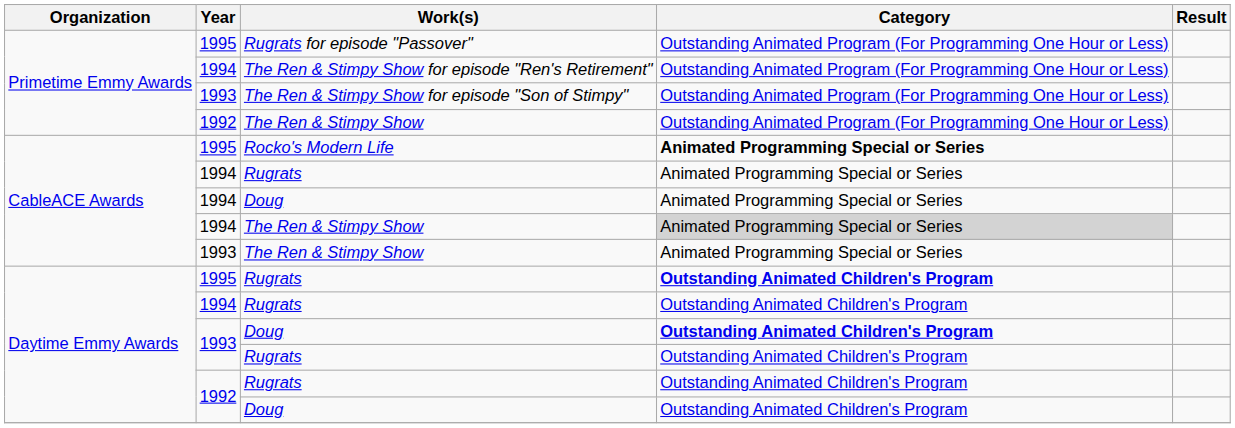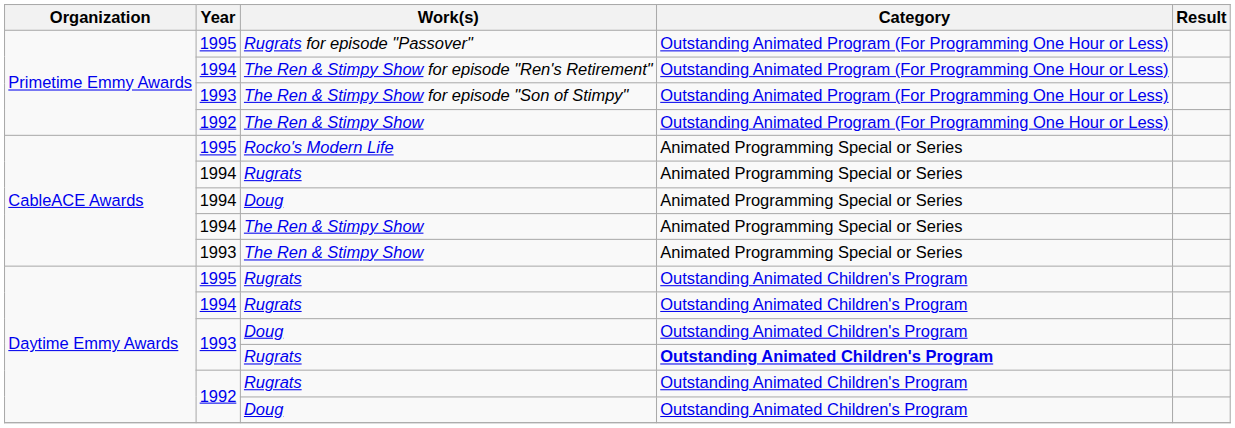Rocko's Modern Life | Category: bold -> normal
1994 / The Ren & Stimpy Show | Category: lightgrey background -> no background
1995 / Rugrats | Category: bold -> normal
1993 / Doug | Category: bold -> normal
1993 / Rugrats | Category: normal -> bold
